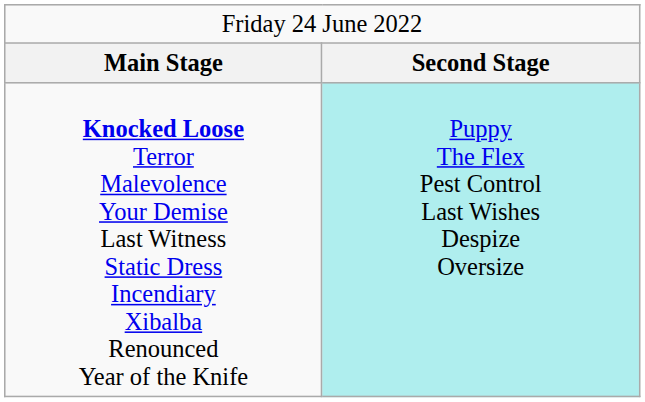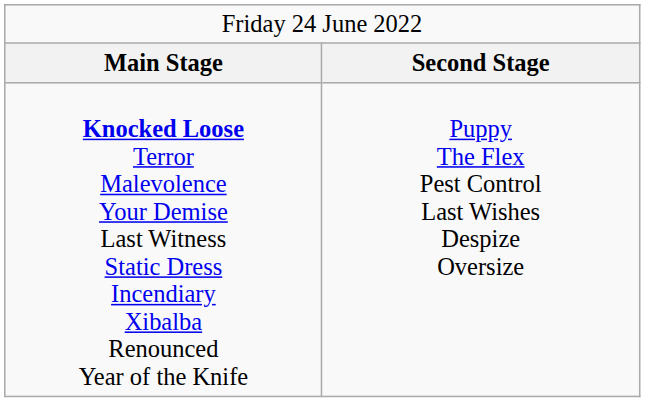row 3 | column 2: paleturquoise background -> no background
